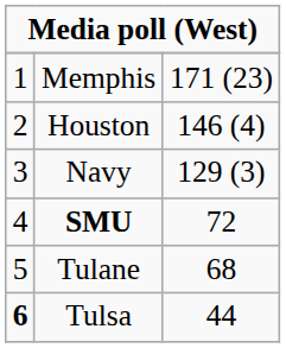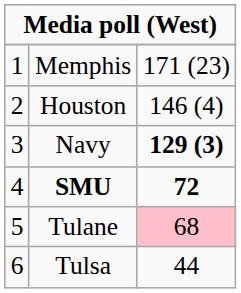Navy | column 3: normal -> bold
SMU | column 3: normal -> bold
Tulane | column 3: no background -> pink background
Tulsa | column 1: bold -> normal
